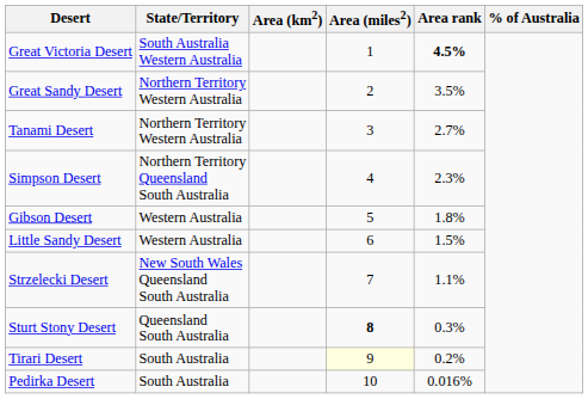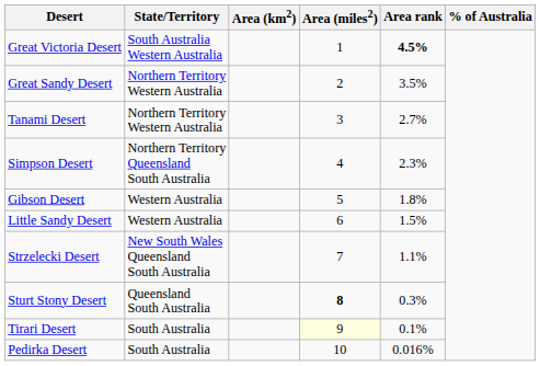Tirari Desert | Area rank: 0.2% -> 0.1%
